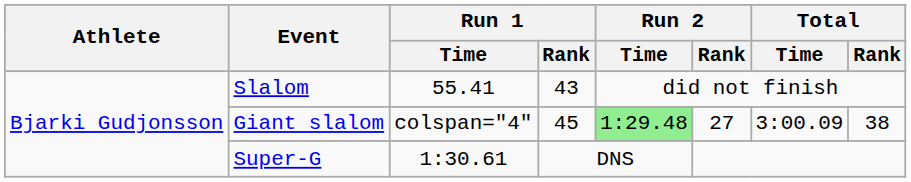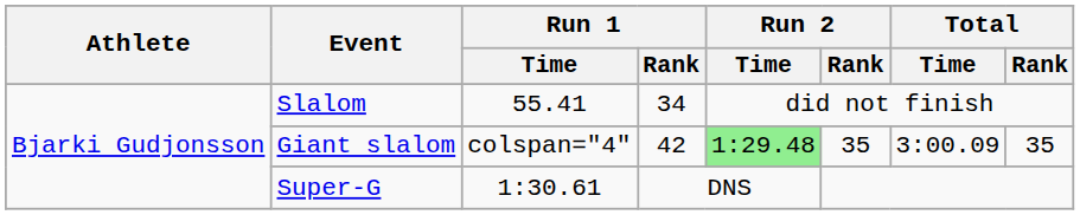Slalom | Run 1 / Rank: 43 -> 34
Giant slalom | Run 1 / Rank: 45 -> 42
Giant slalom | Run 2 / Rank: 27 -> 35
Giant slalom | Total / Rank: 38 -> 35
